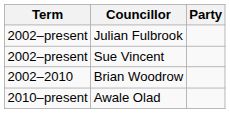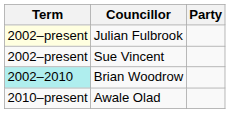Julian Fulbrook | Term: no background -> lightyellow background
Brian Woodrow | Term: no background -> paleturquoise background
